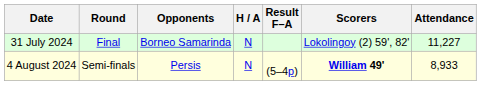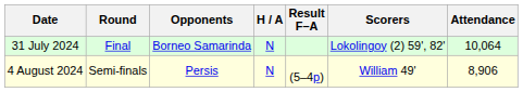31 July 2024 | Attendance: 11,227 -> 10,064
4 August 2024 | Scorers: bold -> normal
4 August 2024 | Attendance: 8,933 -> 8,906
